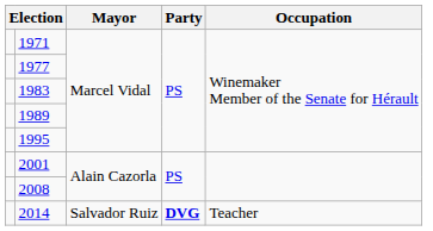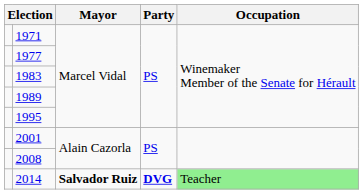2014 | Mayor: normal -> bold
2014 | Occupation: no background -> lightgreen background
